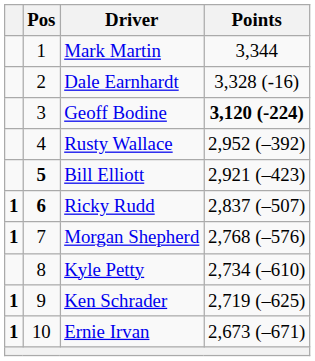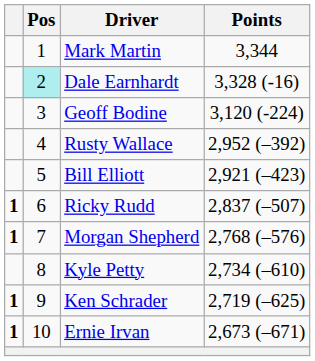Dale Earnhardt | Pos: no background -> paleturquoise background
Geoff Bodine | Points: bold -> normal
Bill Elliott | Pos: bold -> normal
Ricky Rudd | Pos: bold -> normal
